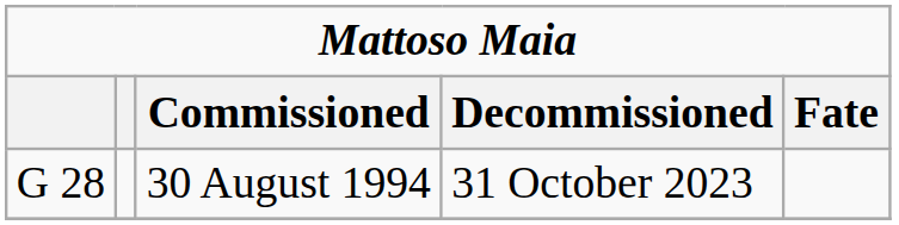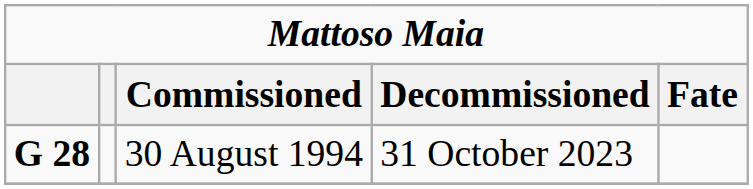30 August 1994 | column 1: normal -> bold
